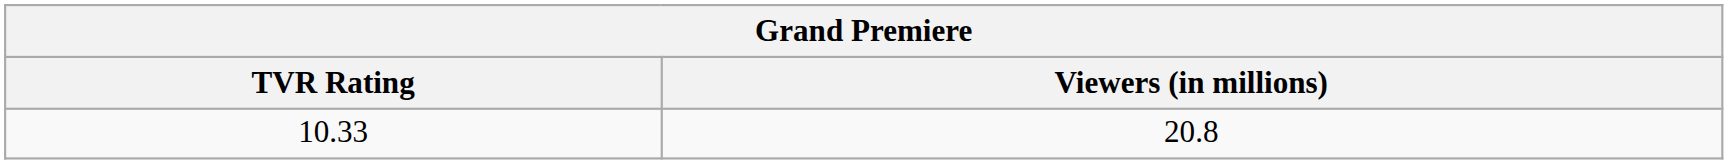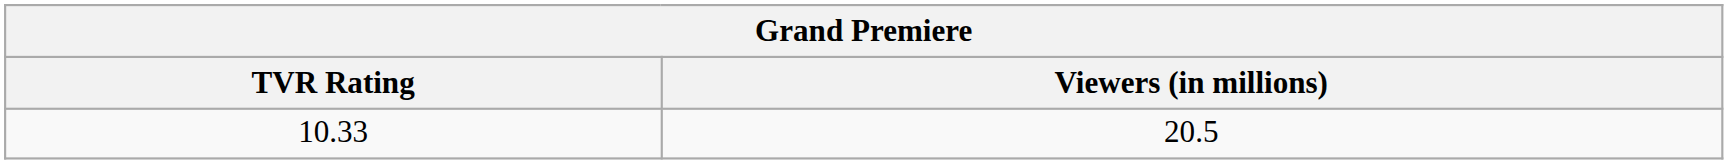10.33 | Viewers (in millions): 20.8 -> 20.5
